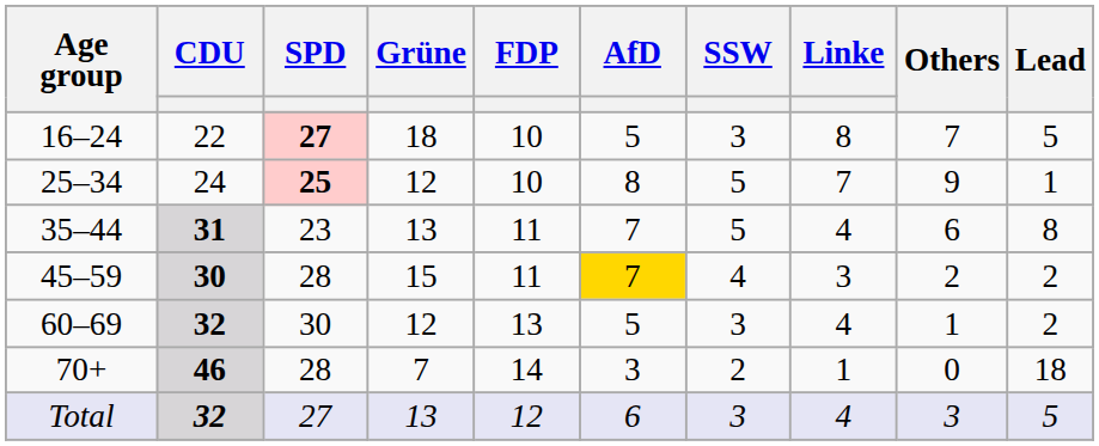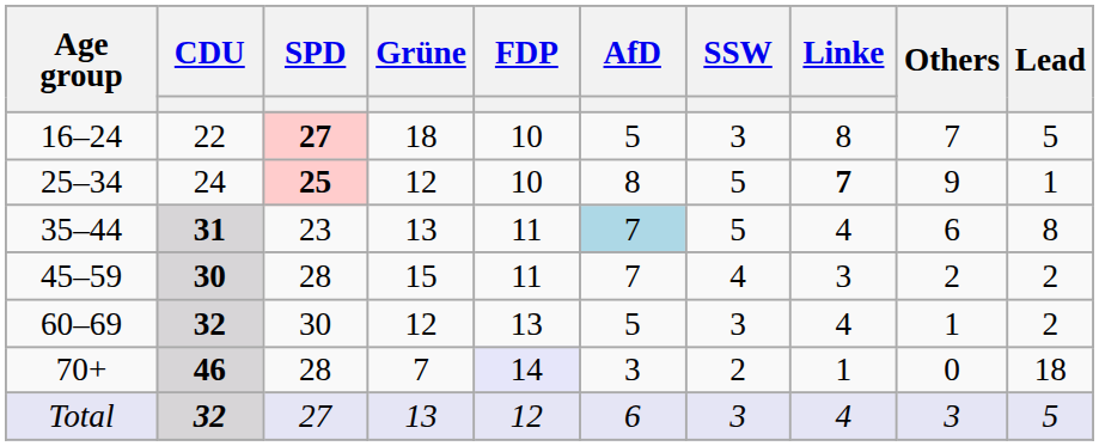25–34 | Linke: normal -> bold
35–44 | AfD: no background -> lightblue background
45–59 | AfD: gold background -> no background
70+ | FDP: no background -> lavender background
